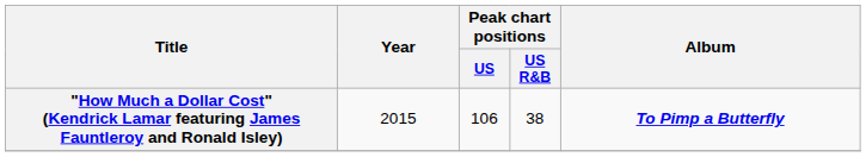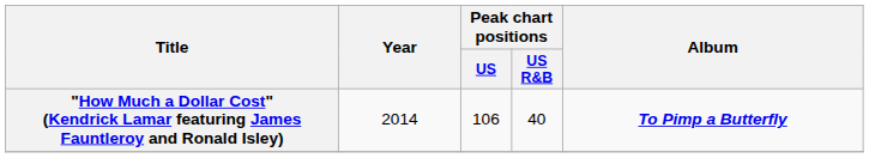row 3 | Year: 2015 -> 2014
row 3 | Peak chart positions / US R&B: 38 -> 40
